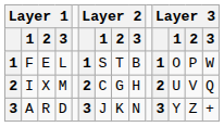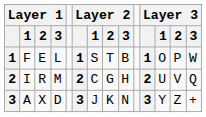row 4 | column 3: X -> R
row 5 | column 3: R -> X
